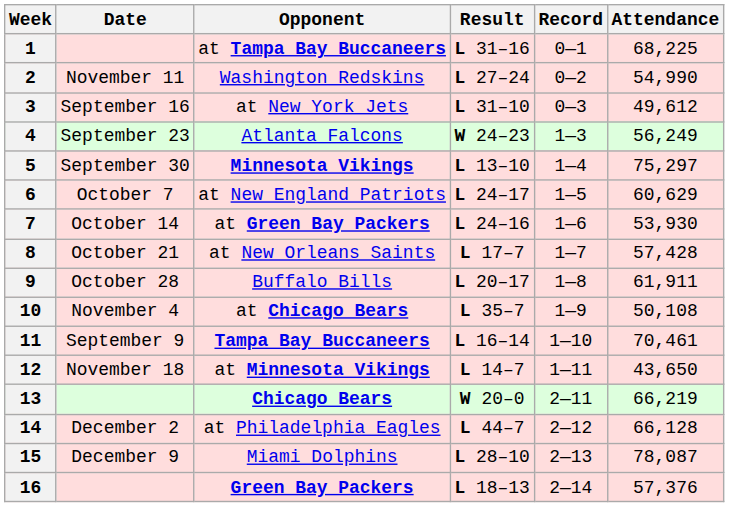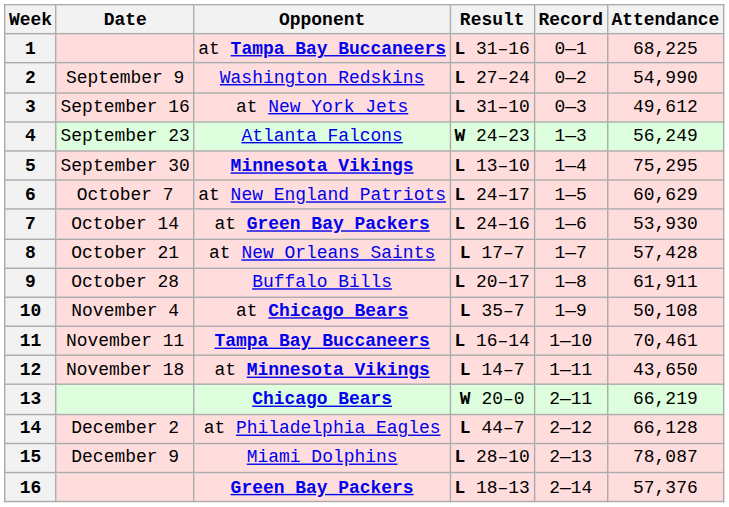2 | Date: November 11 -> September 9
5 | Attendance: 75,297 -> 75,295
11 | Date: September 9 -> November 11
